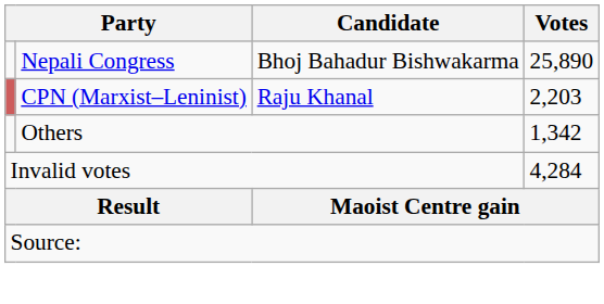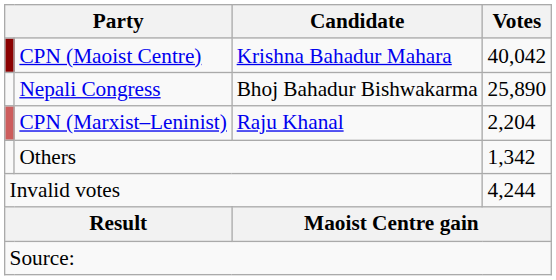+ row: CPN (Maoist Centre) | Krishna Bahadur Mahara | 40,042
CPN (Marxist–Leninist) | Votes: 2,203 -> 2,204
Invalid votes | Votes: 4,284 -> 4,244
